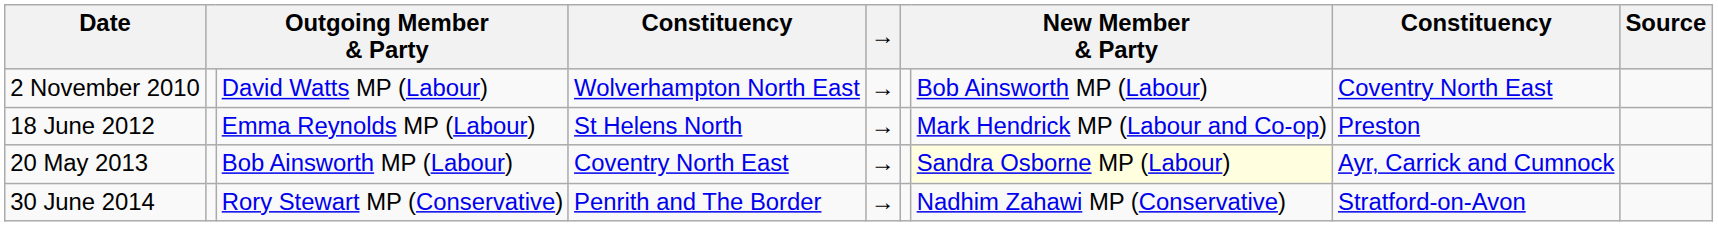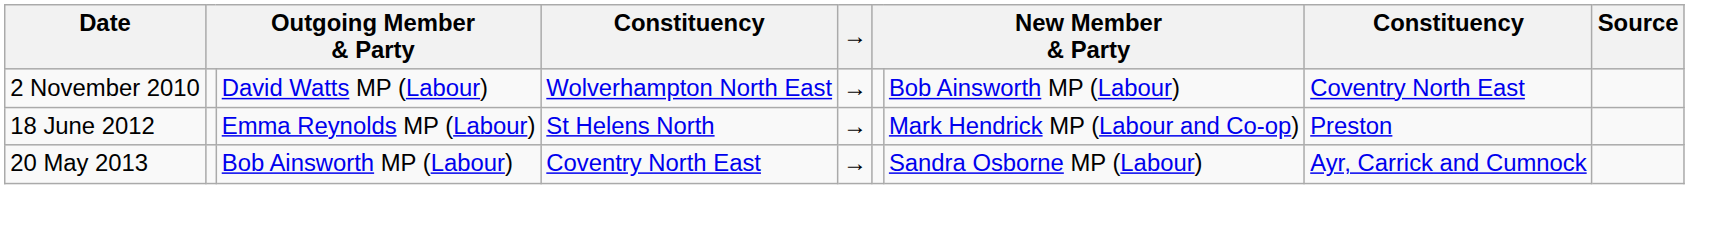20 May 2013 | column 7: lightyellow background -> no background
- row: 30 June 2014 | Rory Stewart MP (Conservative) | Penrith and The Border | → | Nadhim Zahawi MP (Conservative) | Stratford-on-Avon
